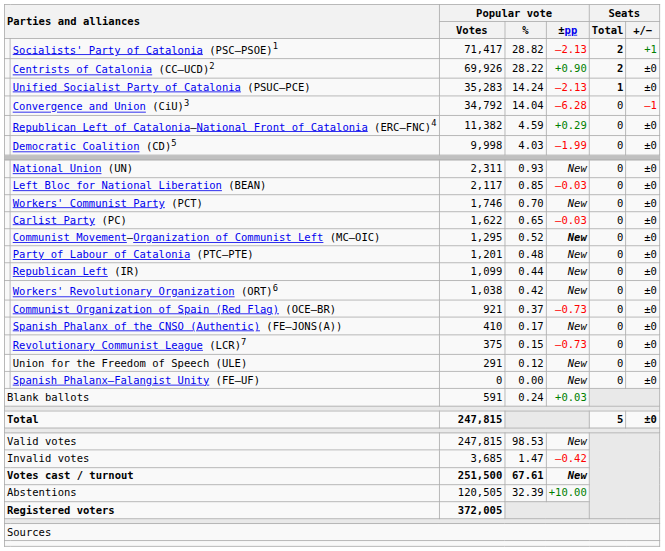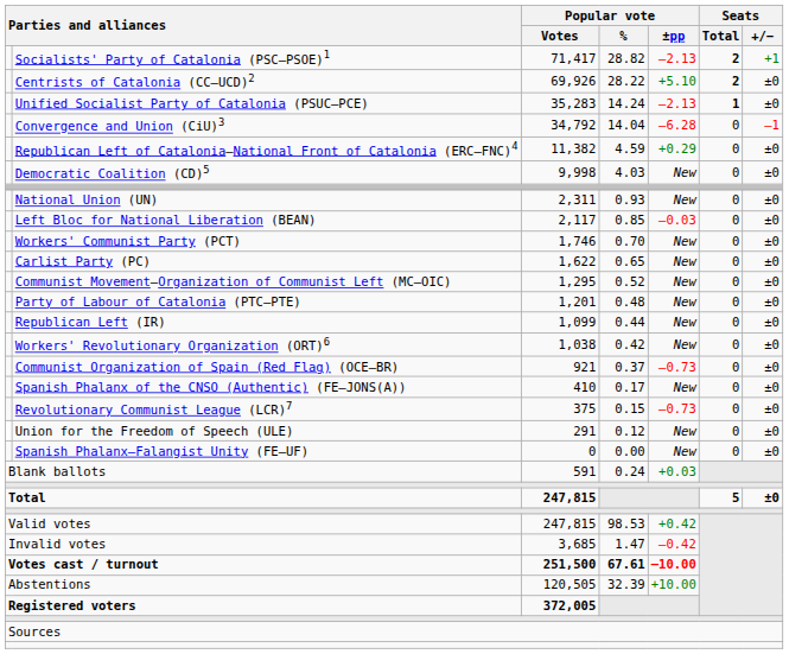Centrists of Catalonia (CC–UCD)2 | Popular vote / ±pp: +0.90 -> +5.10
Democratic Coalition (CD)5 | Popular vote / ±pp: –1.99 -> New
Carlist Party (PC) | Popular vote / ±pp: –0.03 -> New
Communist Movement–Organization of Communist Left (MC–OIC) | Popular vote / ±pp: bold -> normal
Valid votes | Popular vote / ±pp: New -> +0.42
Votes cast / turnout | Popular vote / ±pp: New -> –10.00
